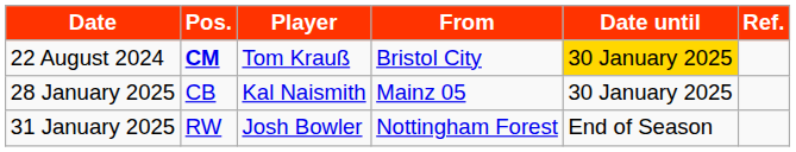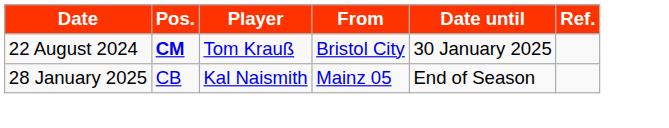22 August 2024 | Date until: gold background -> no background
28 January 2025 | Date until: 30 January 2025 -> End of Season
- row: 31 January 2025 | RW | Josh Bowler | Nottingham Forest | End of Season
